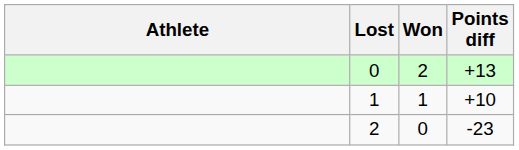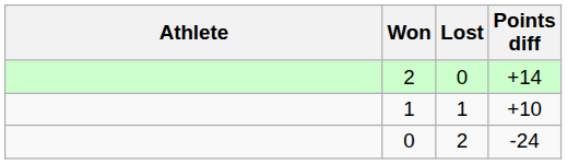columns swapped: Won <-> Lost
row 2 | Points diff: +13 -> +14
row 4 | Points diff: -23 -> -24
